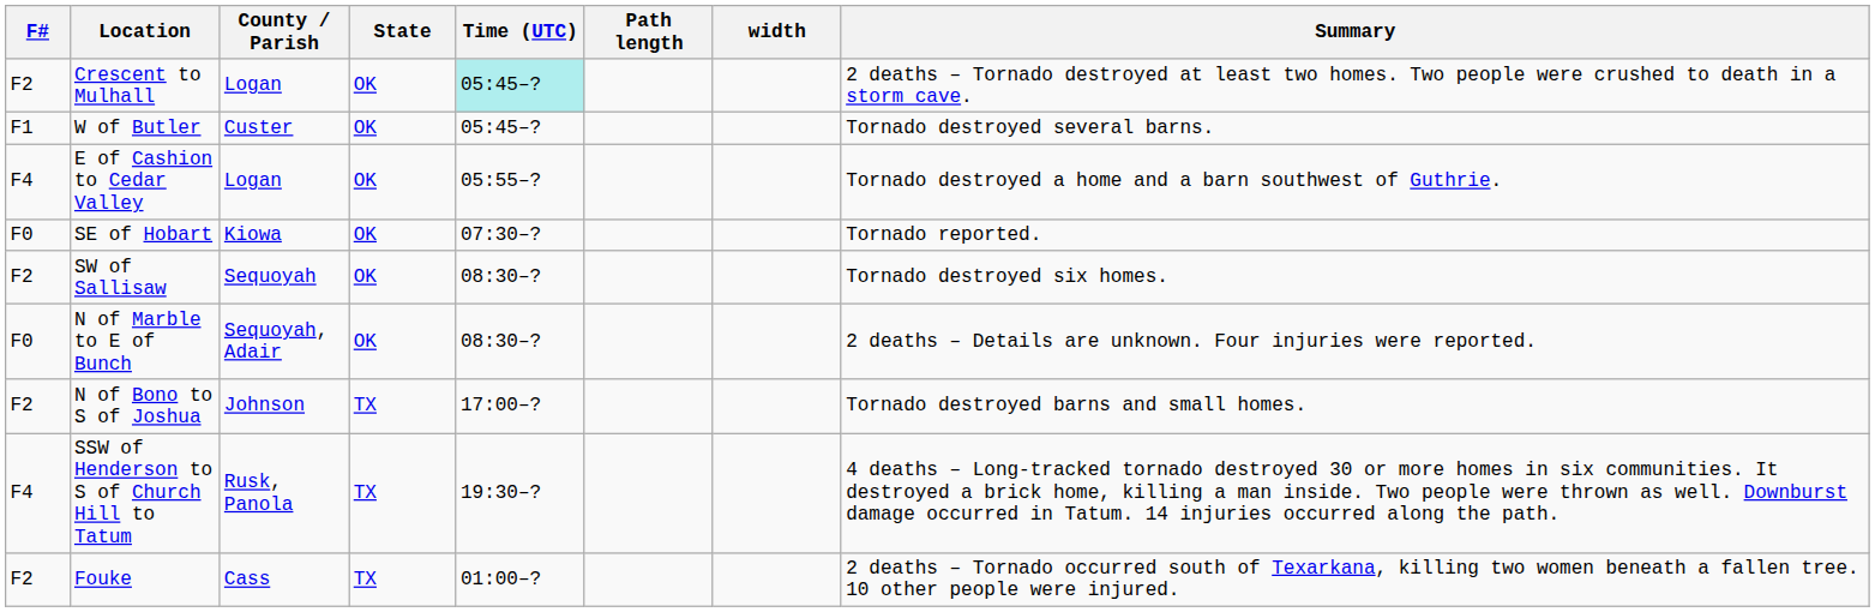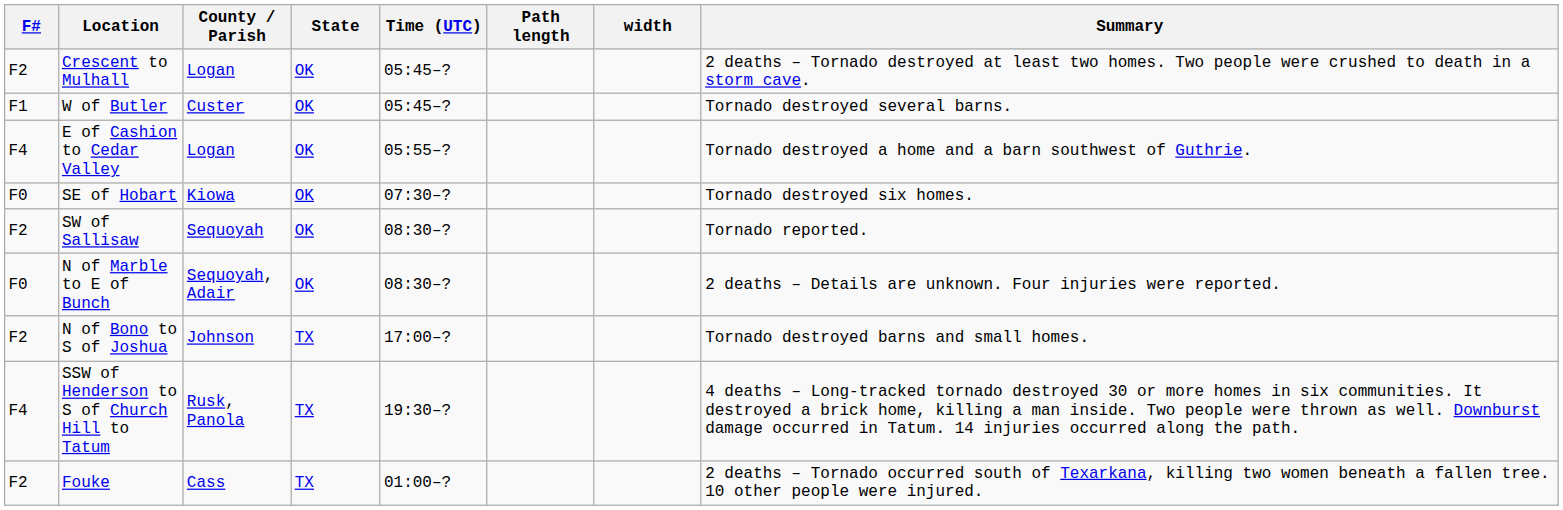Crescent to Mulhall | Time (UTC): paleturquoise background -> no background
SE of Hobart | Summary: Tornado reported. -> Tornado destroyed six homes.
SW of Sallisaw | Summary: Tornado destroyed six homes. -> Tornado reported.
